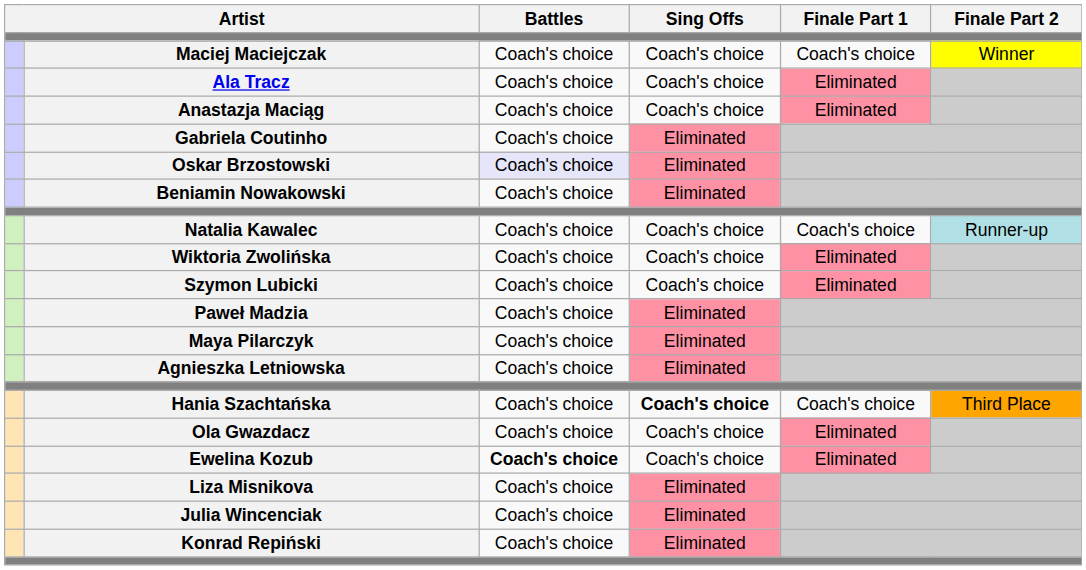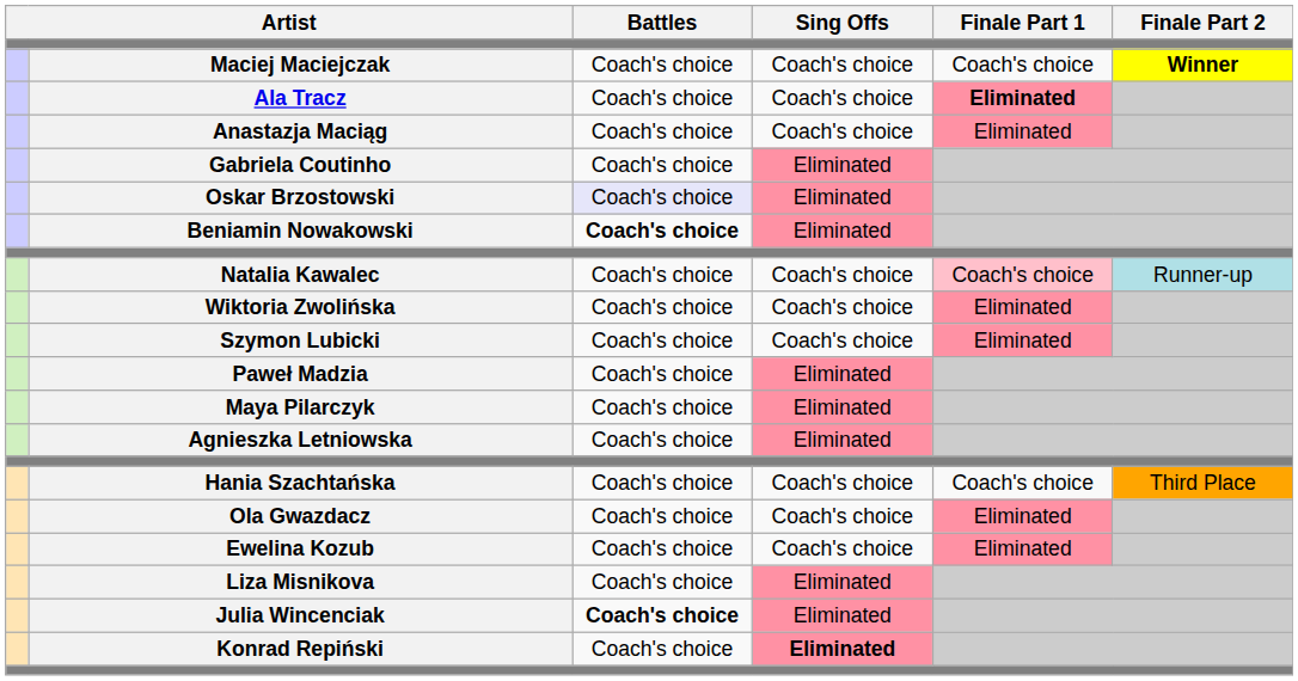Maciej Maciejczak | Finale Part 2: normal -> bold
Ala Tracz | Finale Part 1: normal -> bold
Beniamin Nowakowski | Battles: normal -> bold
Natalia Kawalec | Finale Part 1: no background -> pink background
Hania Szachtańska | Sing Offs: bold -> normal
Ewelina Kozub | Battles: bold -> normal
Julia Wincenciak | Battles: normal -> bold
Konrad Repiński | Sing Offs: normal -> bold
